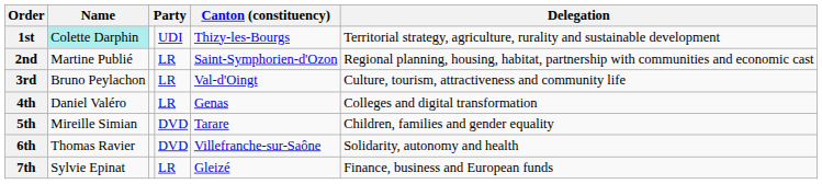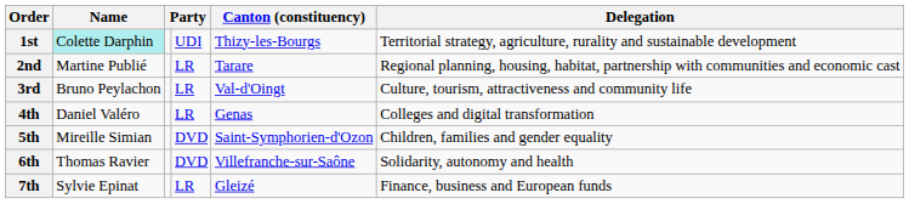2nd | Canton (constituency): Saint-Symphorien-d'Ozon -> Tarare
5th | Canton (constituency): Tarare -> Saint-Symphorien-d'Ozon
